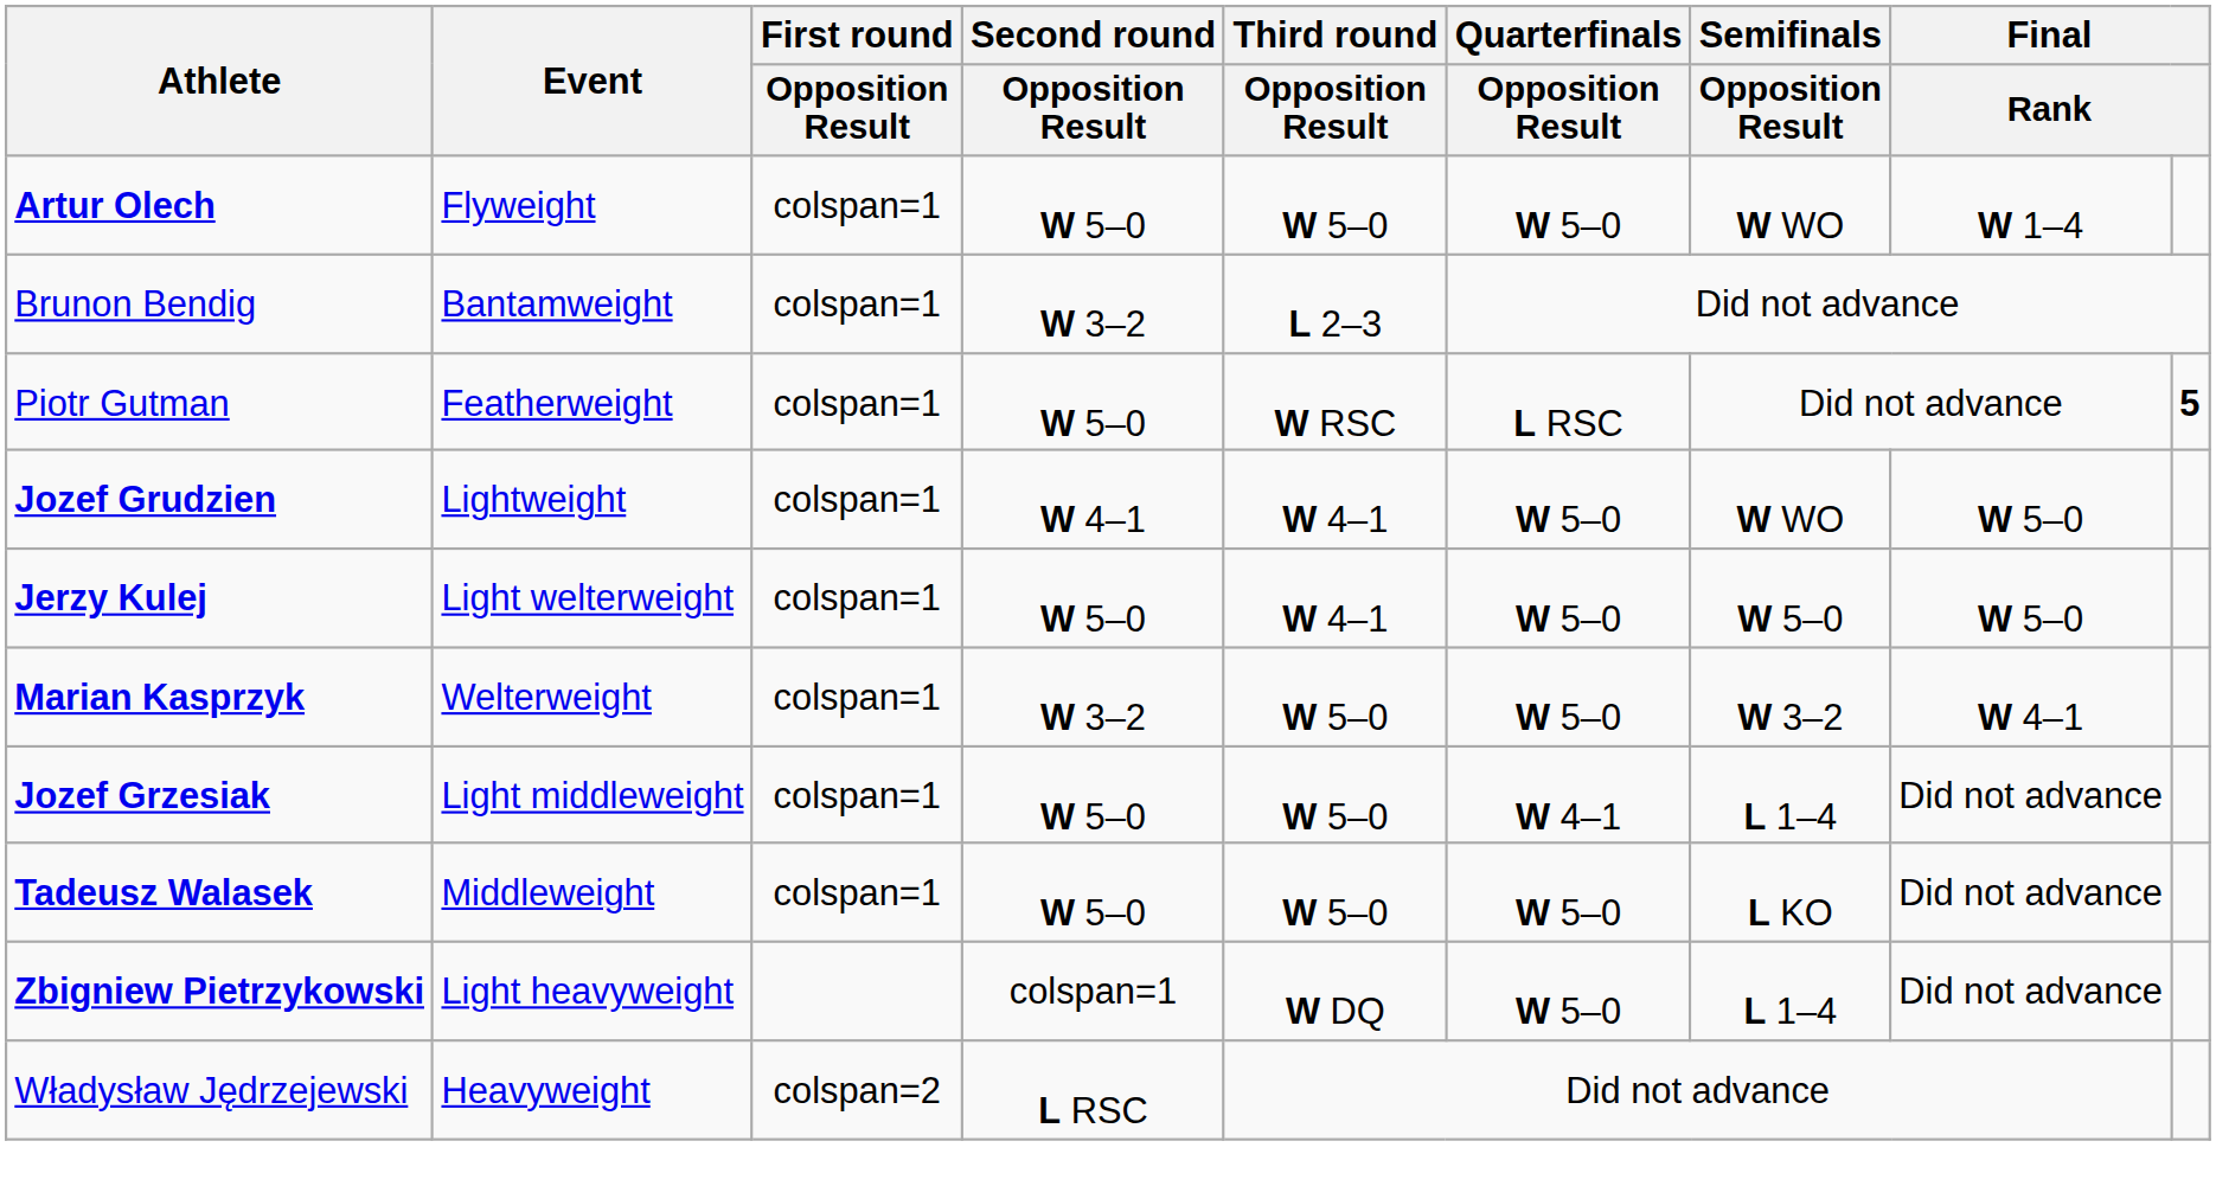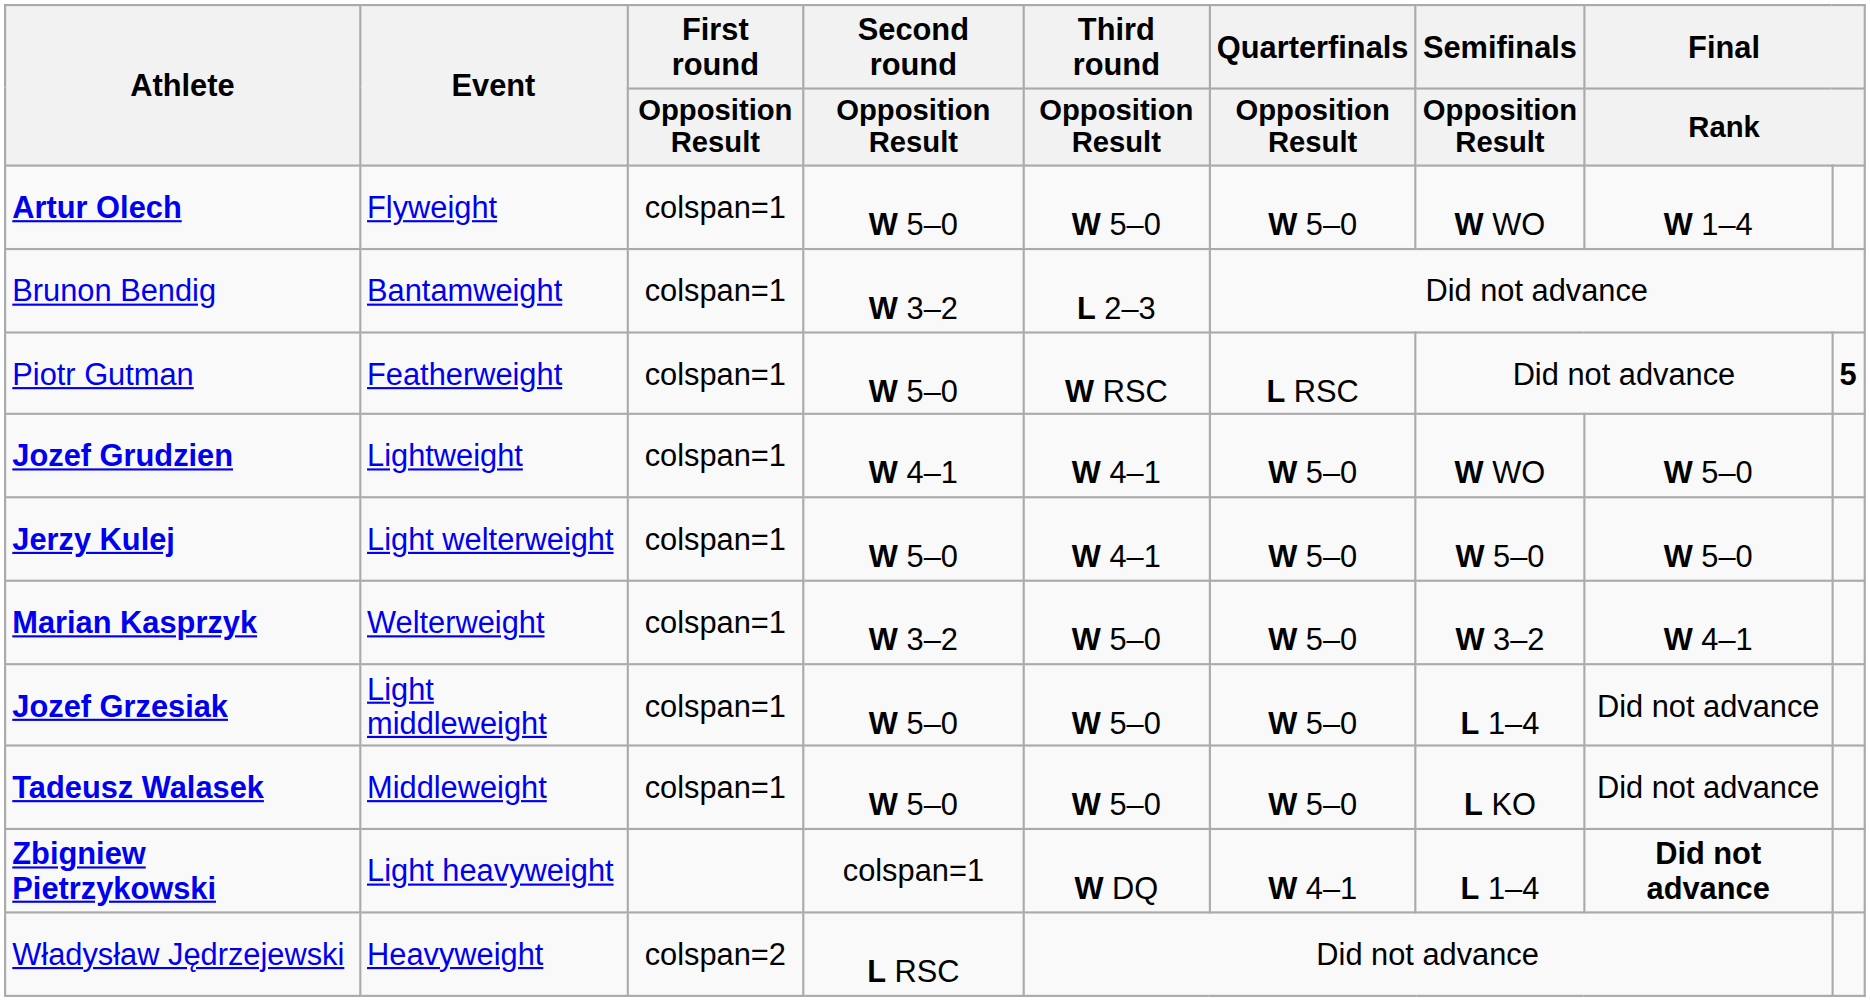Jozef Grzesiak | Quarterfinals / Opposition Result: W 4–1 -> W 5–0
Zbigniew Pietrzykowski | Quarterfinals / Opposition Result: W 5–0 -> W 4–1
Zbigniew Pietrzykowski | column 8: normal -> bold
